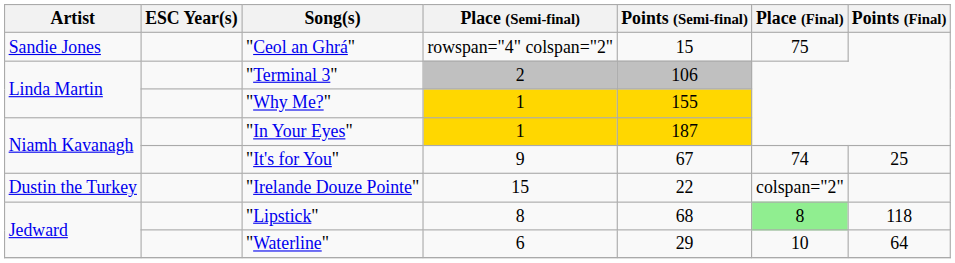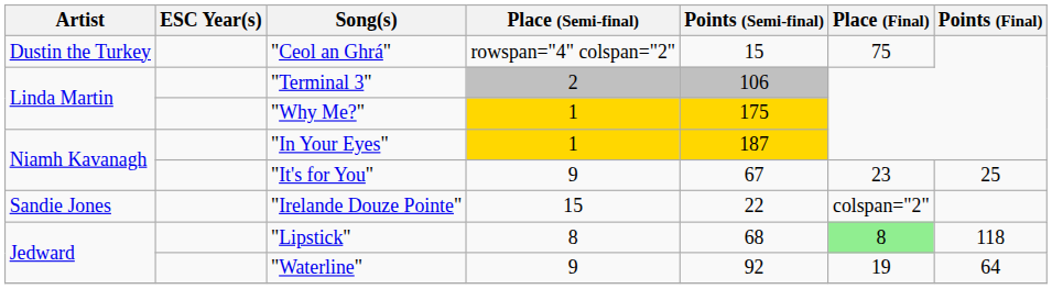"Ceol an Ghrá" | Artist: Sandie Jones -> Dustin the Turkey
"Why Me?" | Points (Semi-final): 155 -> 175
"It's for You" | Place (Final): 74 -> 23
"Irelande Douze Pointe" | Artist: Dustin the Turkey -> Sandie Jones
"Waterline" | Place (Semi-final): 6 -> 9
"Waterline" | Points (Semi-final): 29 -> 92
"Waterline" | Place (Final): 10 -> 19
